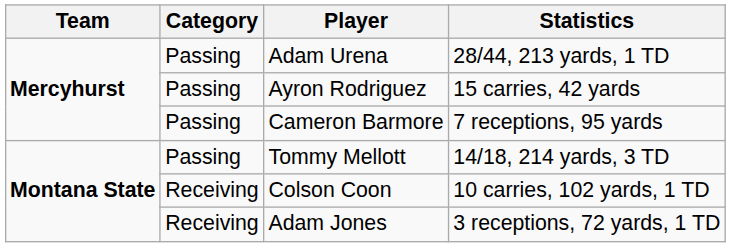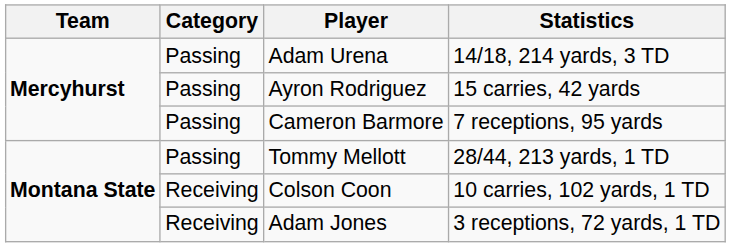Adam Urena | Statistics: 28/44, 213 yards, 1 TD -> 14/18, 214 yards, 3 TD
Tommy Mellott | Statistics: 14/18, 214 yards, 3 TD -> 28/44, 213 yards, 1 TD
